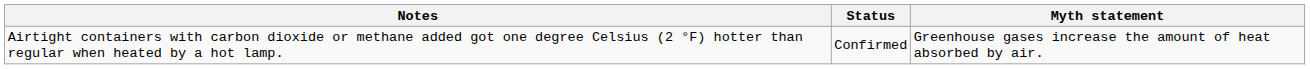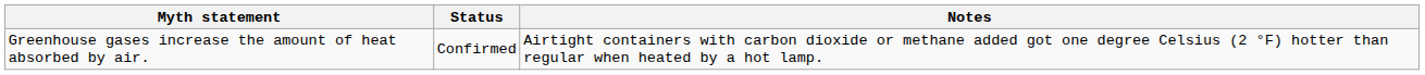columns swapped: Myth statement <-> Notes
